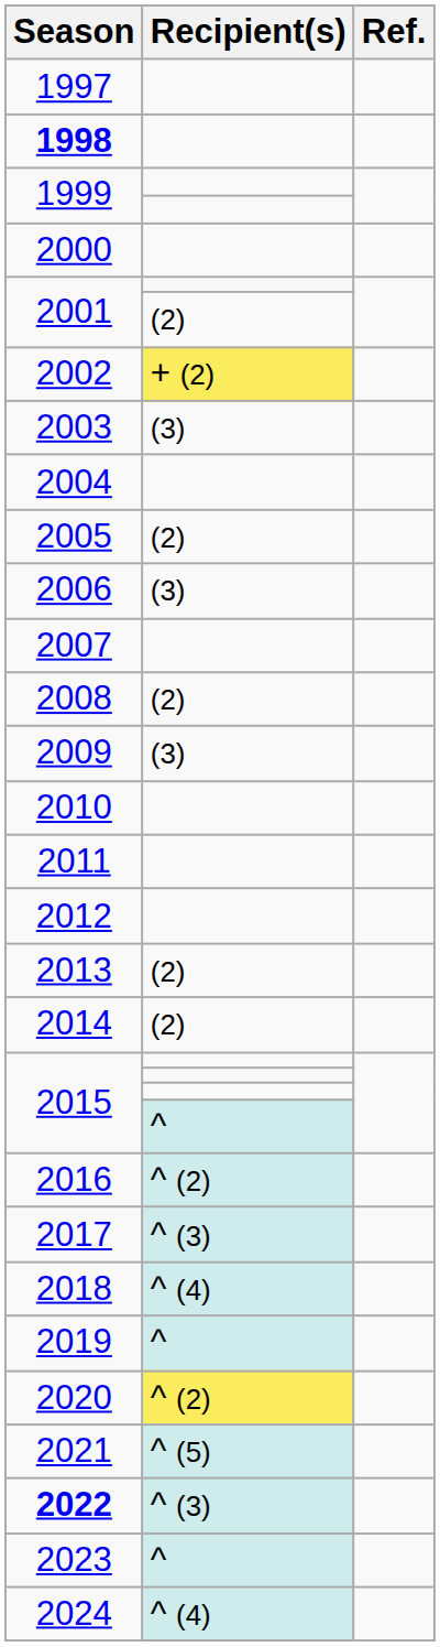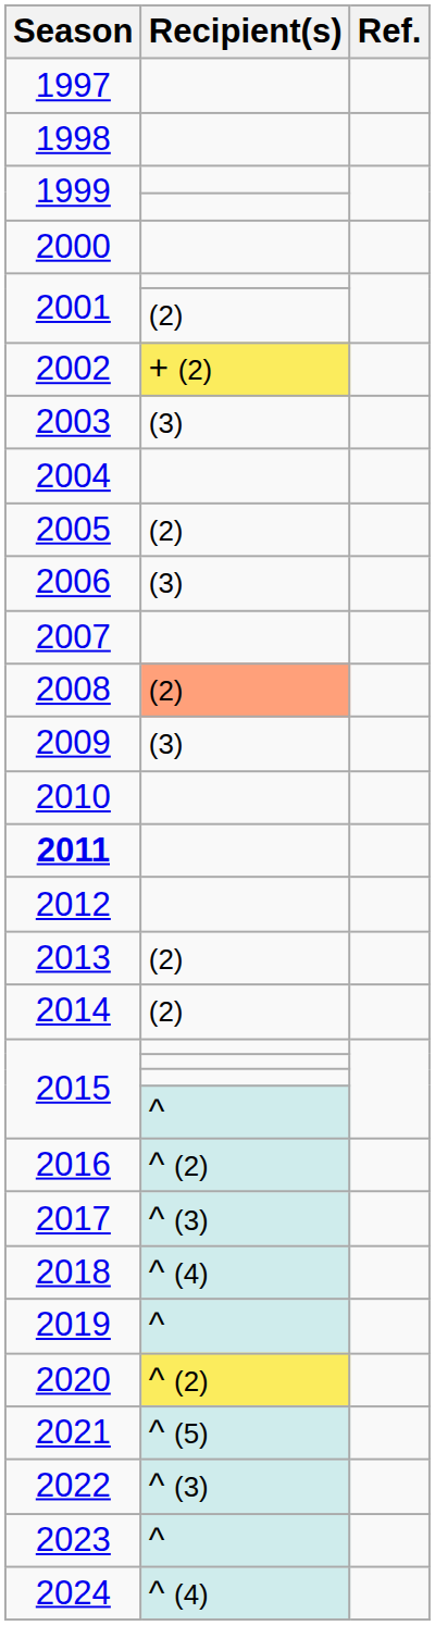1998 | Season: bold -> normal
2008 | Recipient(s): no background -> lightsalmon background
2011 | Season: normal -> bold
2022 | Season: bold -> normal
